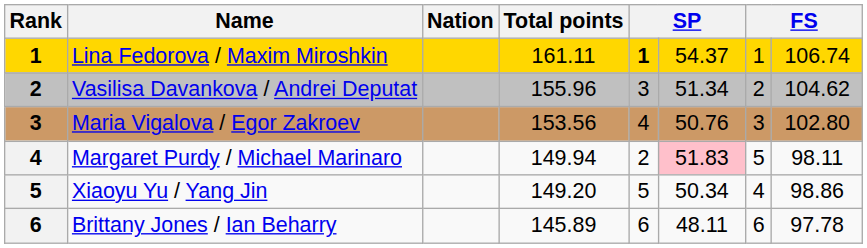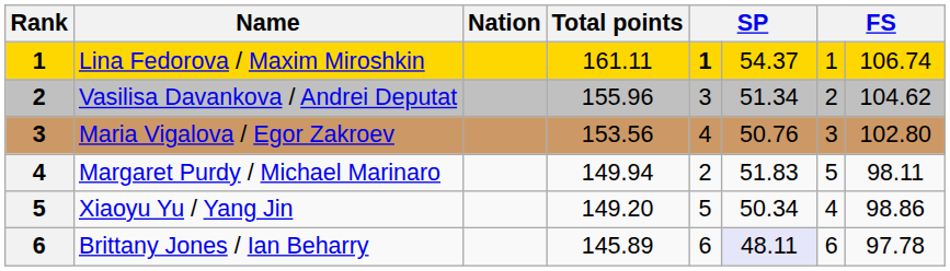Margaret Purdy / Michael Marinaro | column 6: pink background -> no background
Brittany Jones / Ian Beharry | column 6: no background -> lavender background
